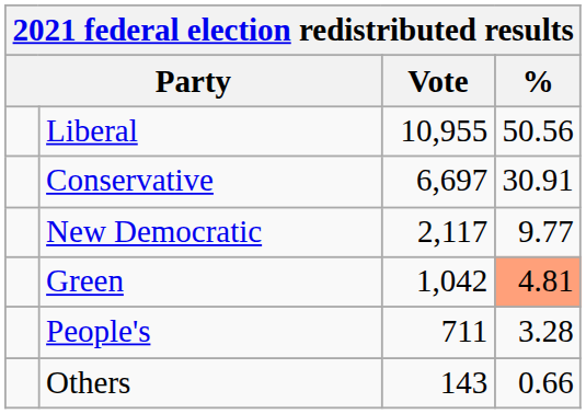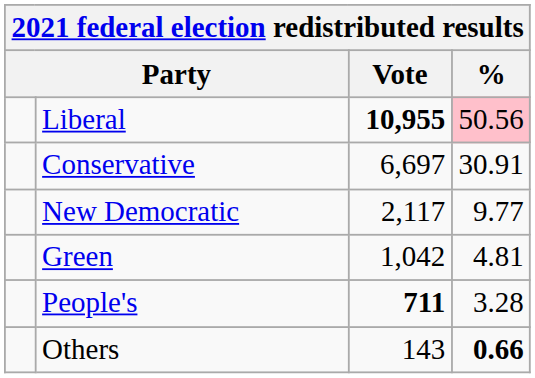Liberal | Vote: normal -> bold
Liberal | %: no background -> pink background
Green | %: lightsalmon background -> no background
People's | Vote: normal -> bold
Others | %: normal -> bold
